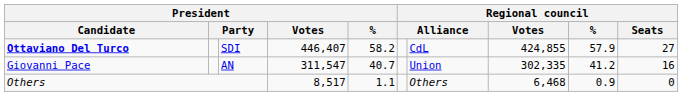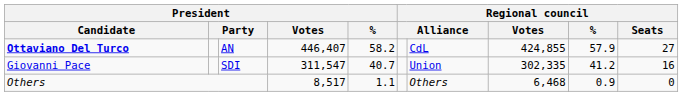Ottaviano Del Turco | column 3: SDI -> AN
Giovanni Pace | column 3: AN -> SDI
